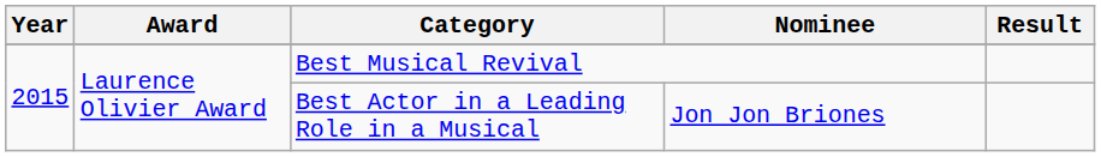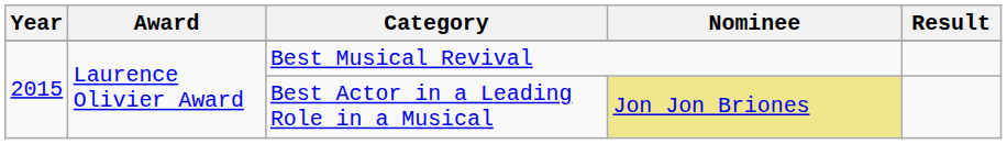Best Actor in a Leading Role in a Musical | Nominee: no background -> khaki background
